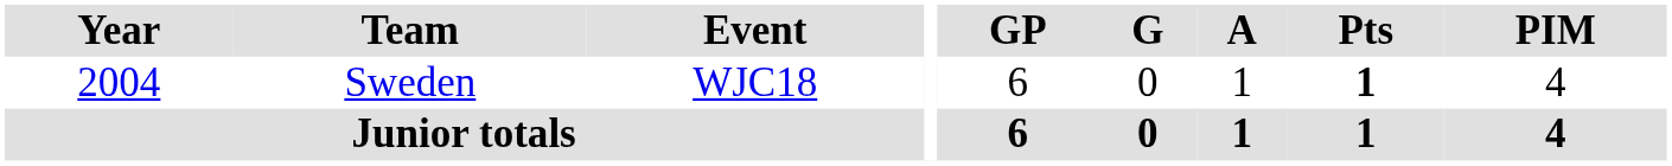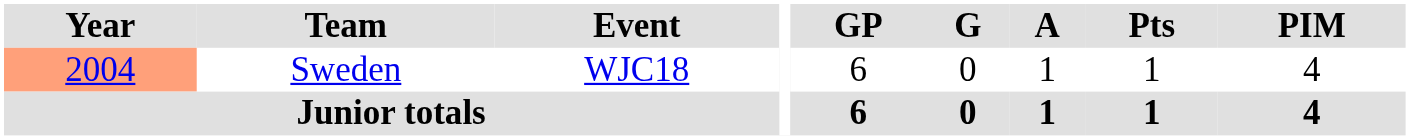Sweden | Year: no background -> lightsalmon background
Sweden | Pts: bold -> normal
